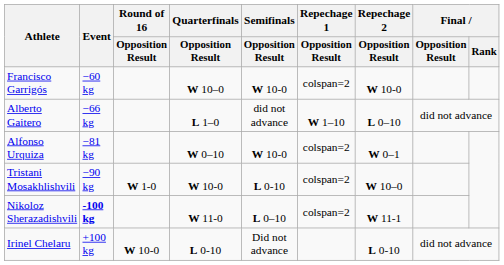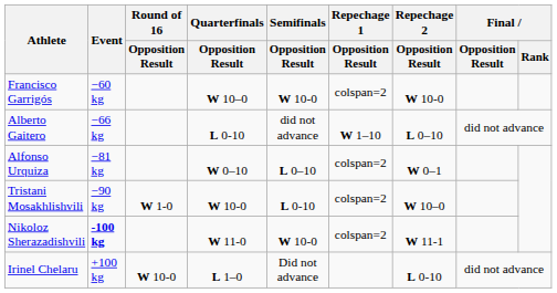Alberto Gaitero | Quarterfinals / Opposition Result: L 1–0 -> L 0-10
Alfonso Urquiza | Semifinals / Opposition Result: W 10-0 -> L 0–10
Nikoloz Sherazadishvili | Semifinals / Opposition Result: L 0–10 -> W 10-0
Irinel Chelaru | Quarterfinals / Opposition Result: L 0-10 -> L 1–0
